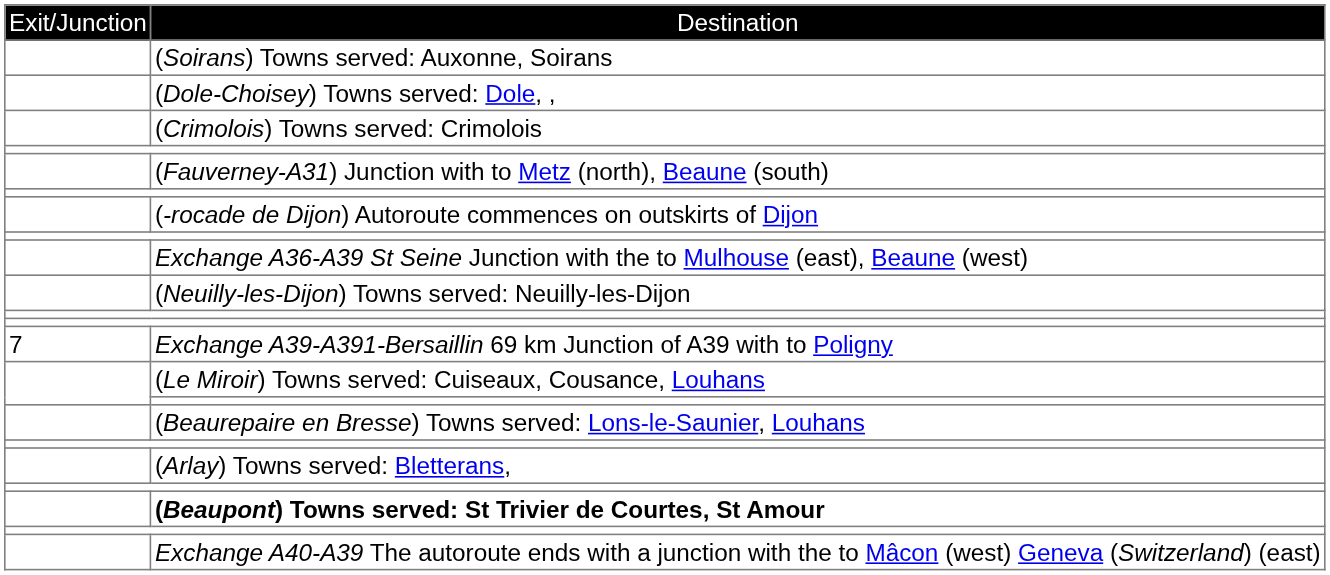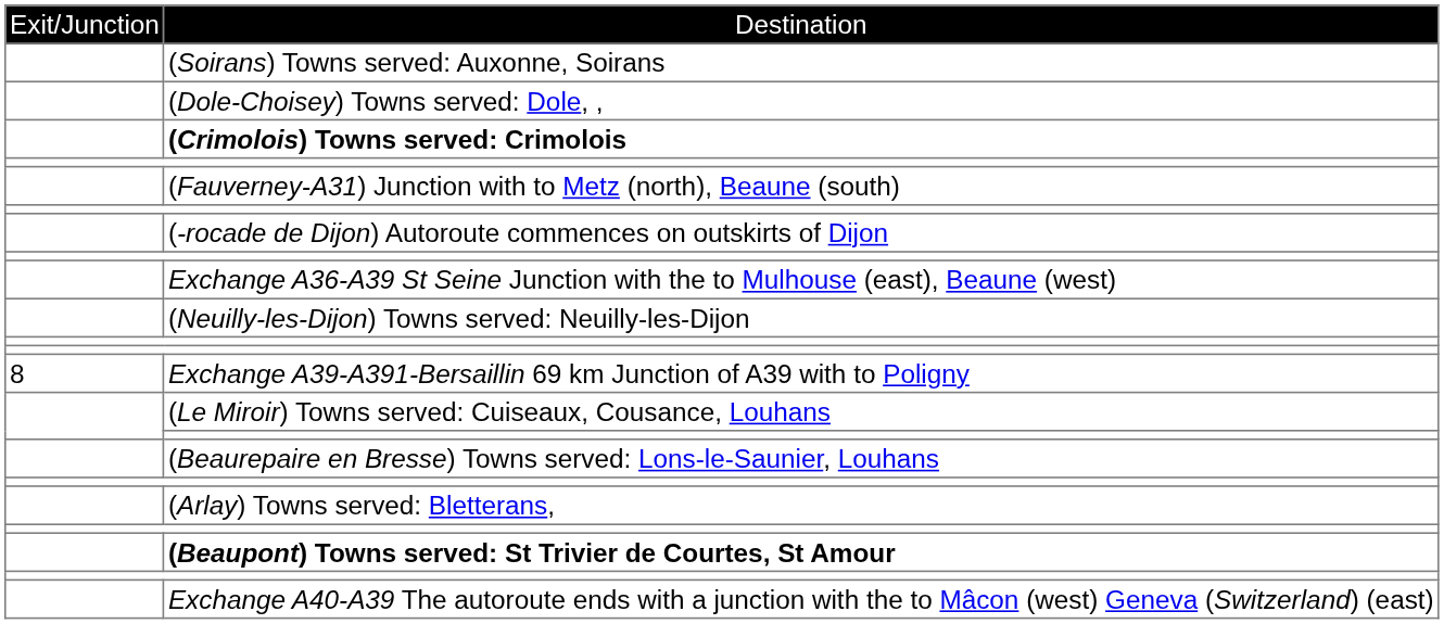row 4 | column 2: normal -> bold
row 14 | column 1: 7 -> 8
